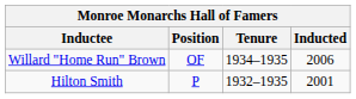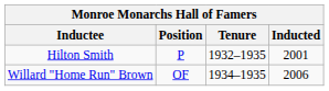rows swapped: Willard "Home Run" Brown <-> Hilton Smith
